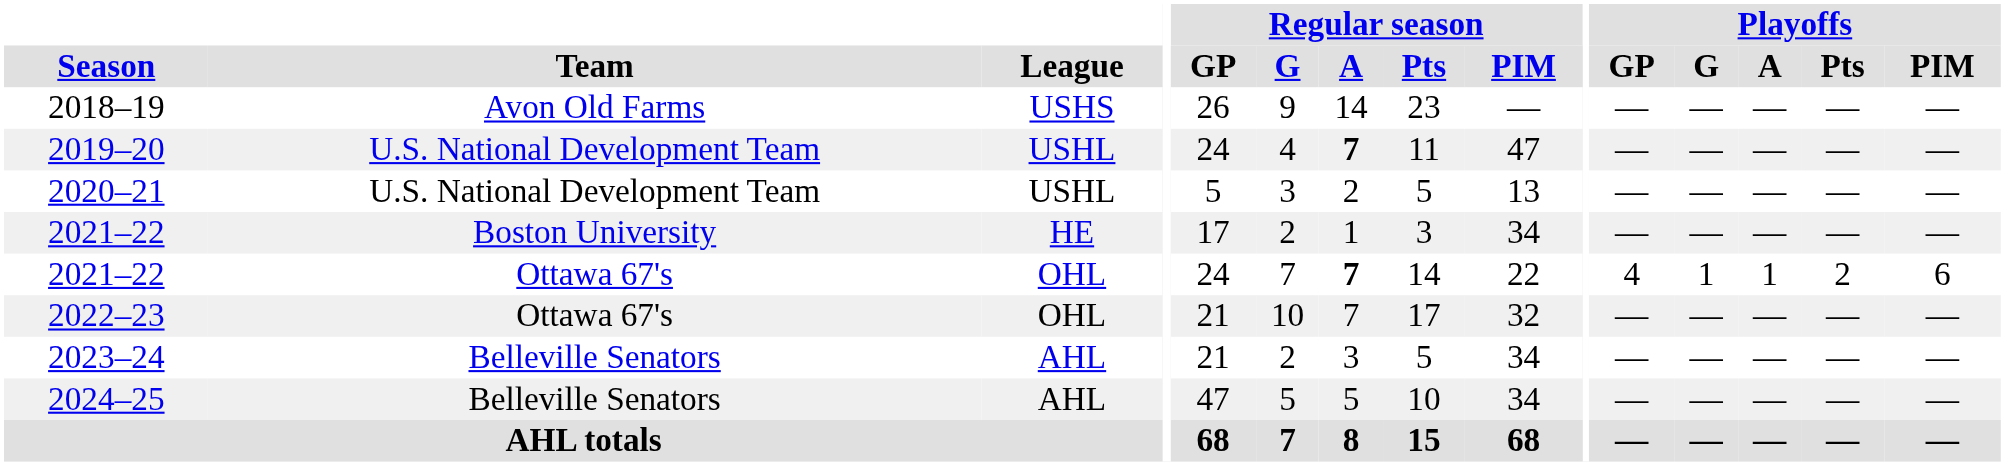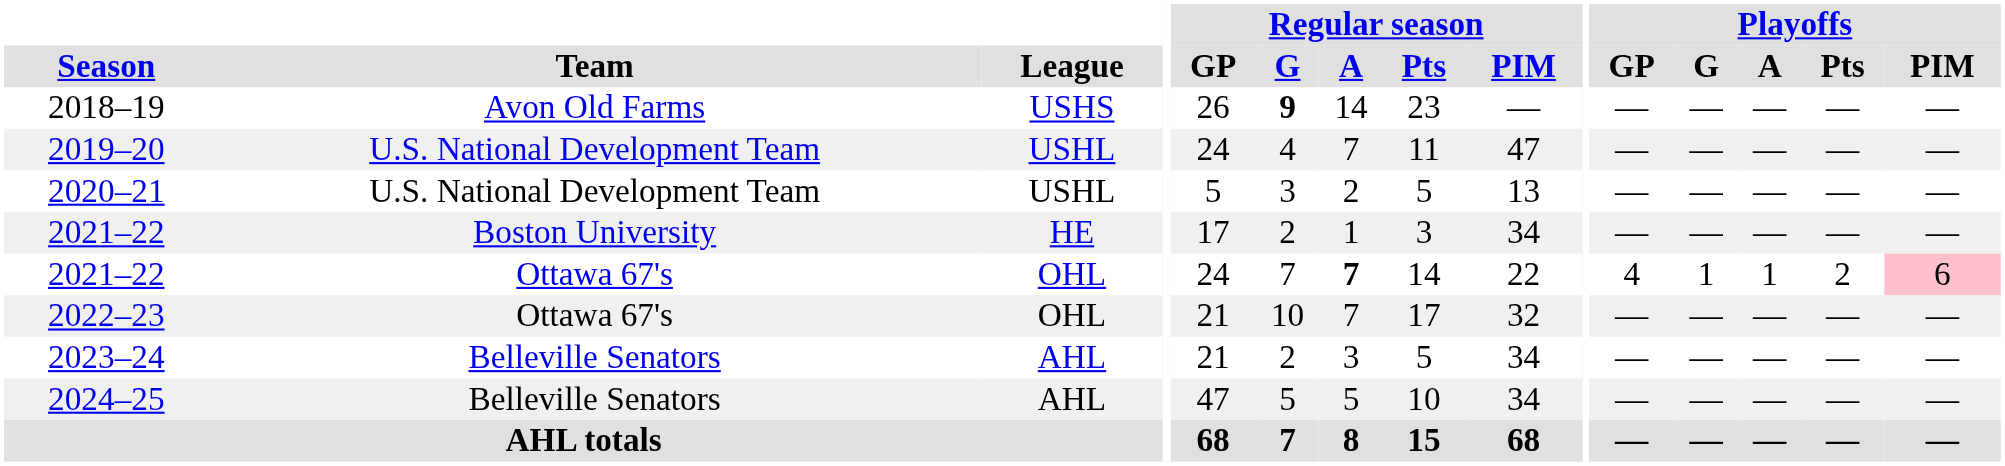2018–19 | Regular season / G: normal -> bold
2019–20 | Regular season / A: bold -> normal
2021–22 / Ottawa 67's | Playoffs / PIM: no background -> pink background
